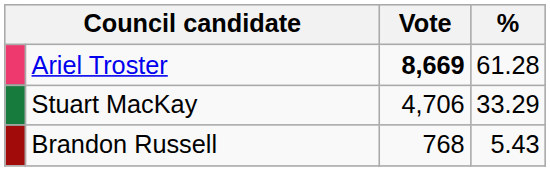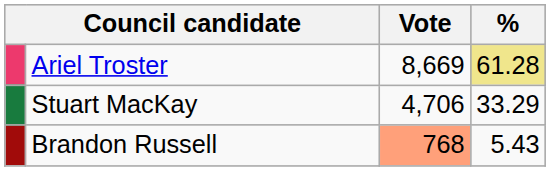Ariel Troster | Vote: bold -> normal
Ariel Troster | %: no background -> khaki background
Brandon Russell | Vote: no background -> lightsalmon background
